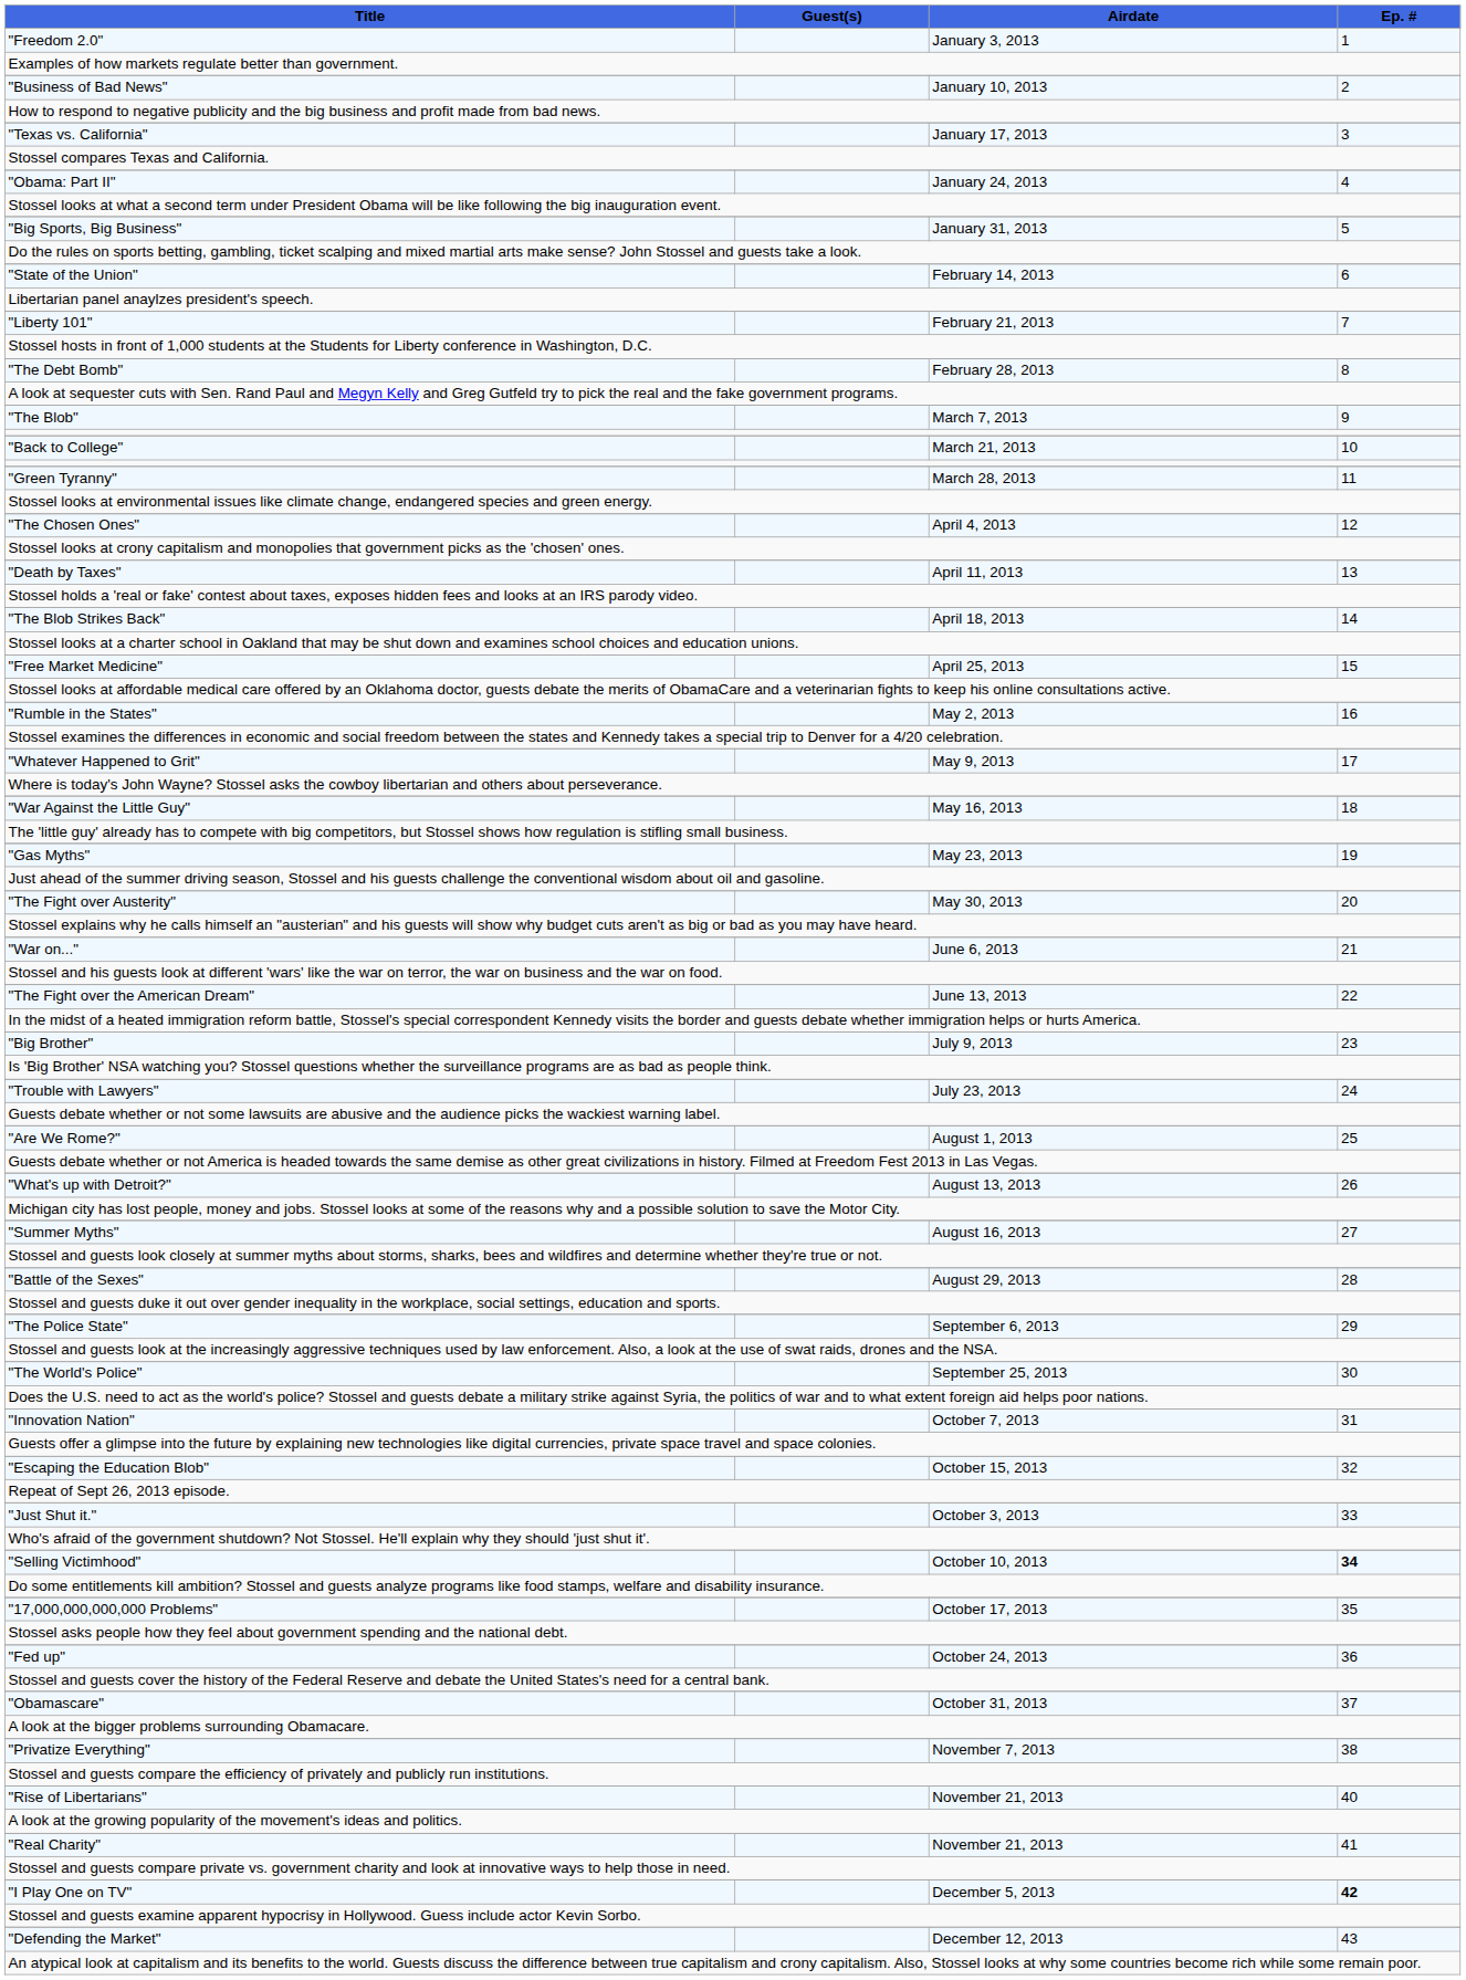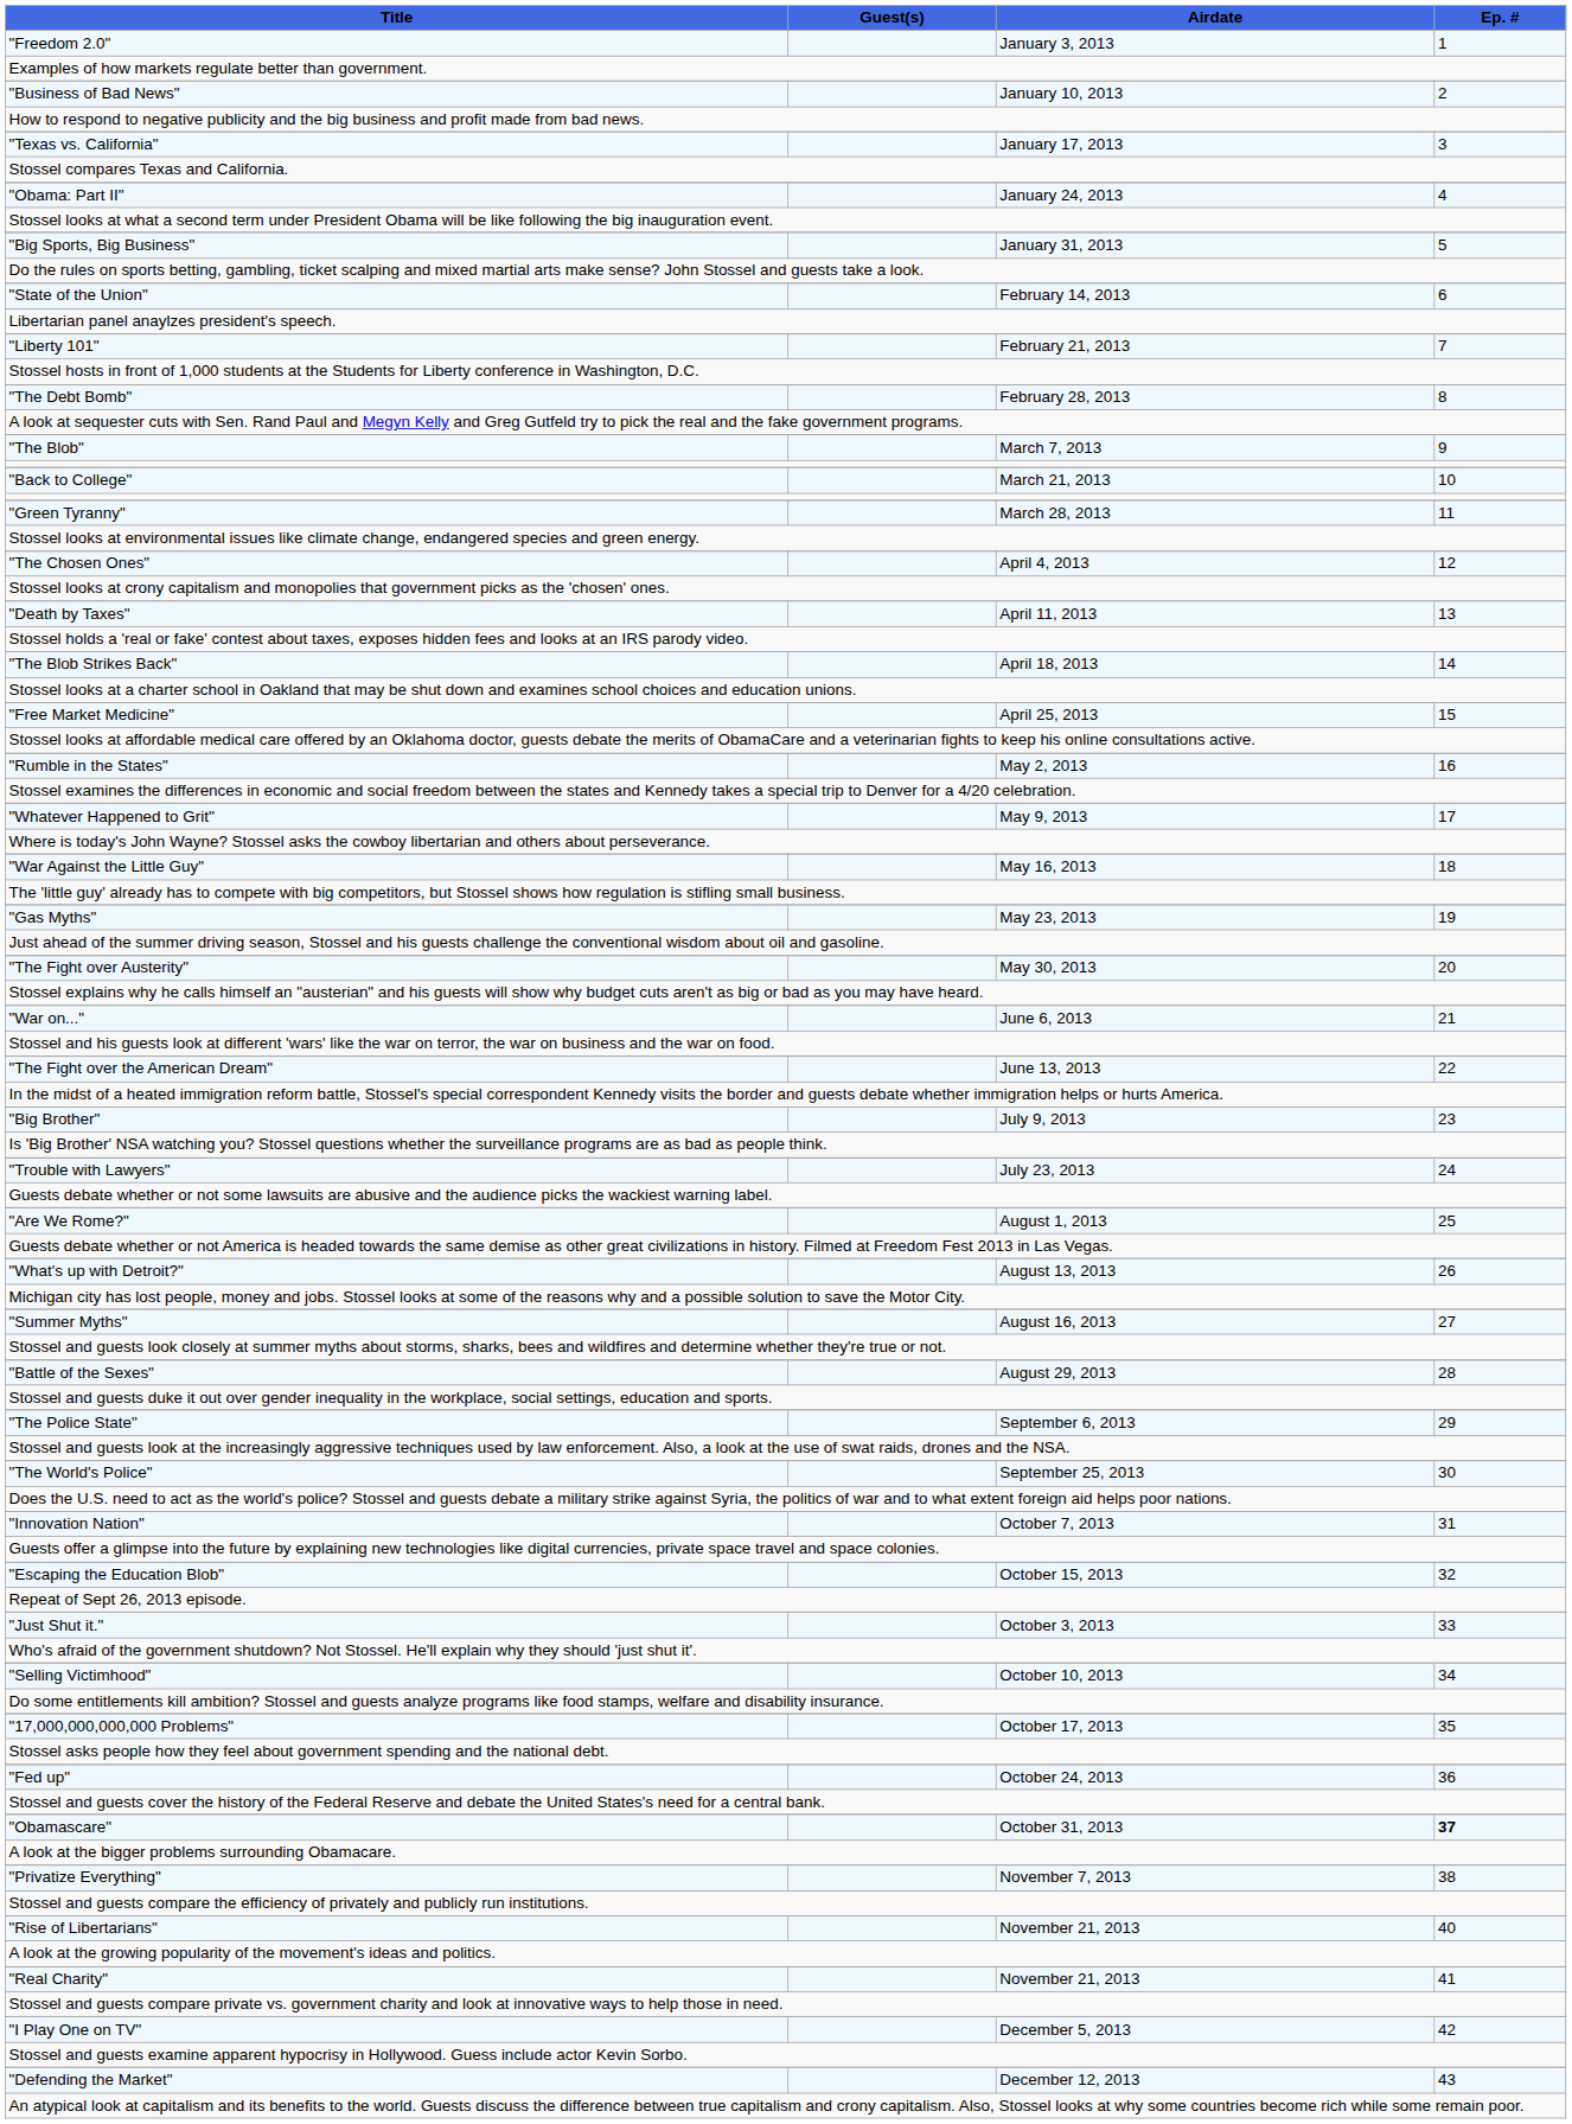"Selling Victimhood" | Ep. #: bold -> normal
"Obamascare" | Ep. #: normal -> bold
"I Play One on TV" | Ep. #: bold -> normal
